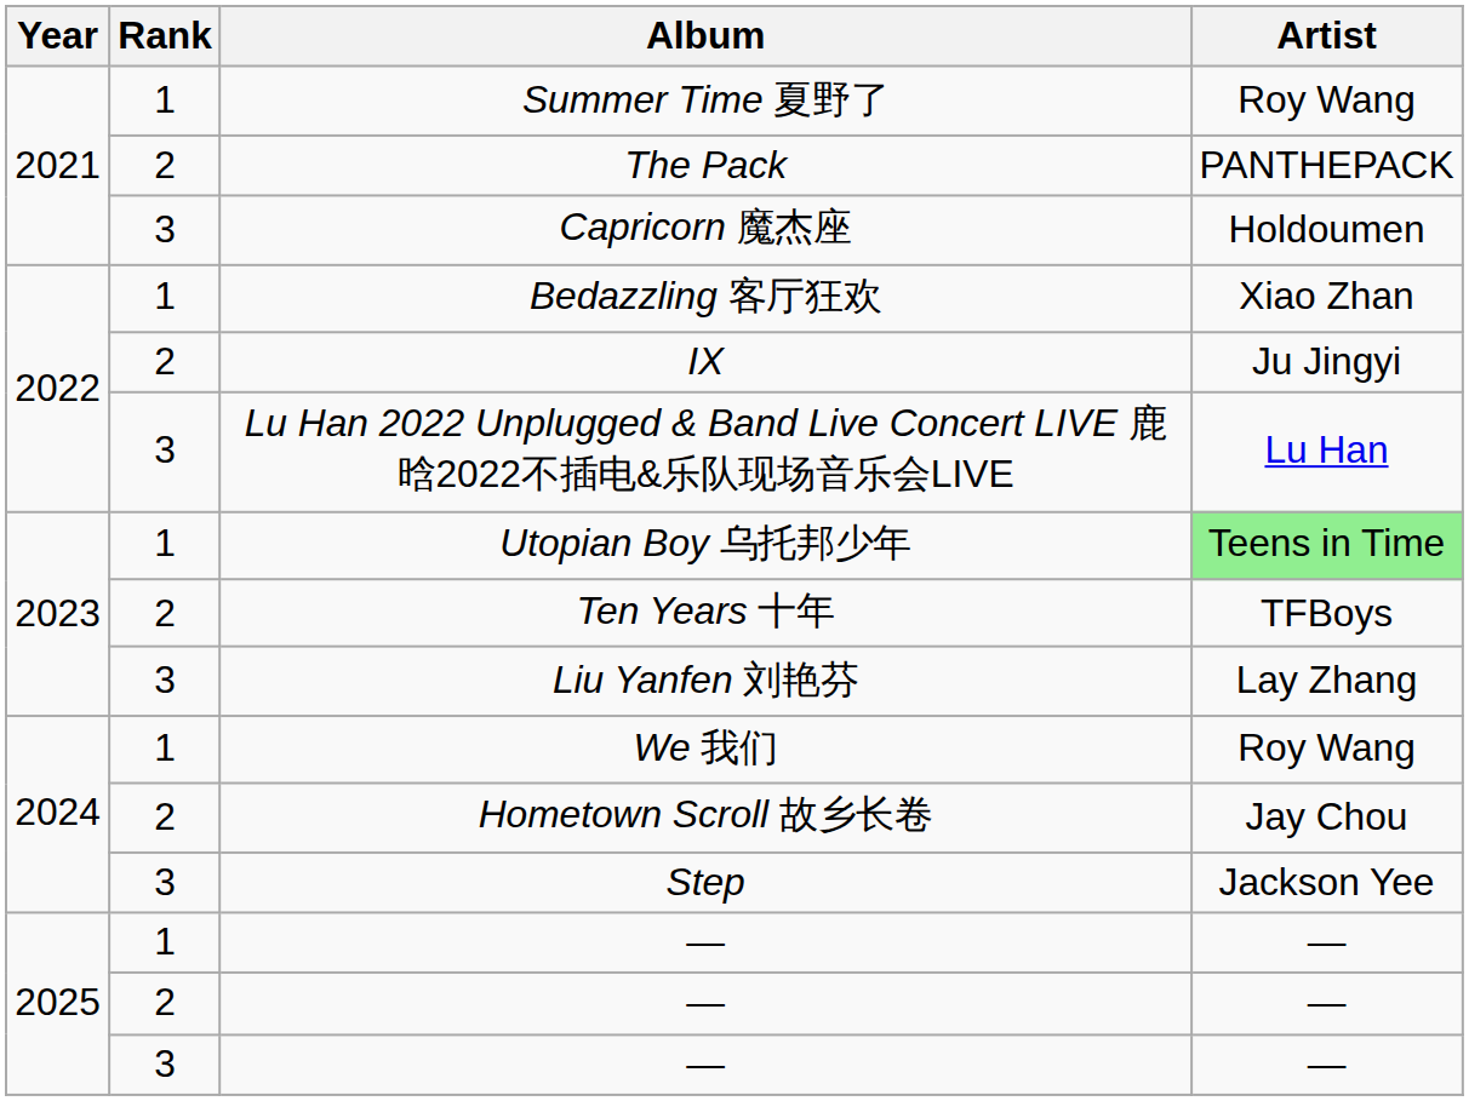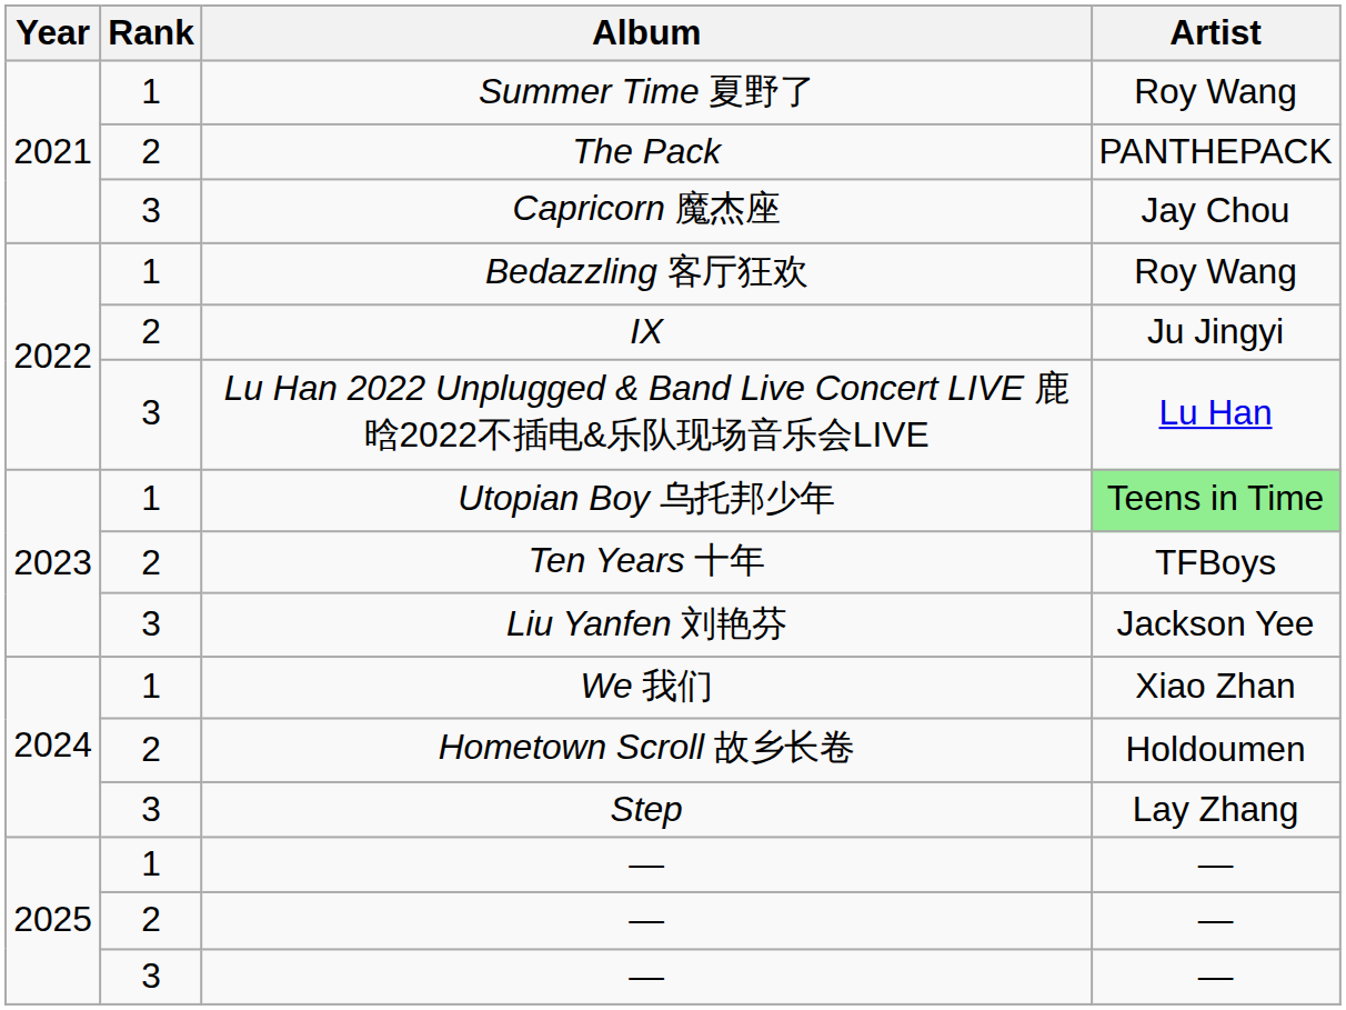Capricorn 魔杰座 | Artist: Holdoumen -> Jay Chou
Bedazzling 客厅狂欢 | Artist: Xiao Zhan -> Roy Wang
Liu Yanfen 刘艳芬 | Artist: Lay Zhang -> Jackson Yee
We 我们 | Artist: Roy Wang -> Xiao Zhan
Hometown Scroll 故乡长卷 | Artist: Jay Chou -> Holdoumen
Step | Artist: Jackson Yee -> Lay Zhang
